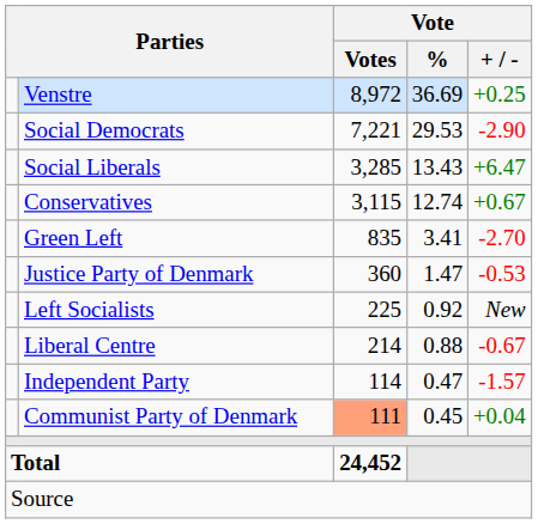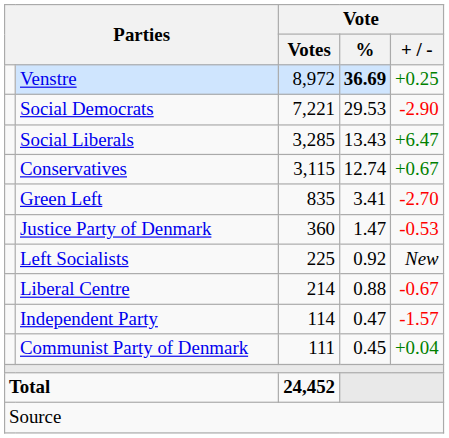Venstre | Vote / %: normal -> bold
Communist Party of Denmark | Vote / Votes: lightsalmon background -> no background
